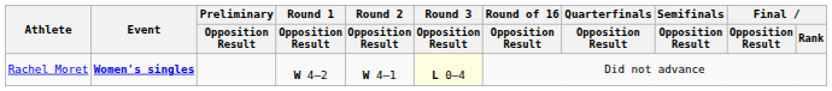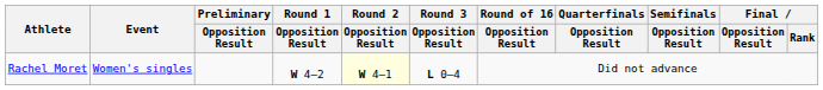Rachel Moret | Event: bold -> normal
Rachel Moret | Round 2 / Opposition Result: no background -> lightyellow background
Rachel Moret | Round 3 / Opposition Result: lightyellow background -> no background
